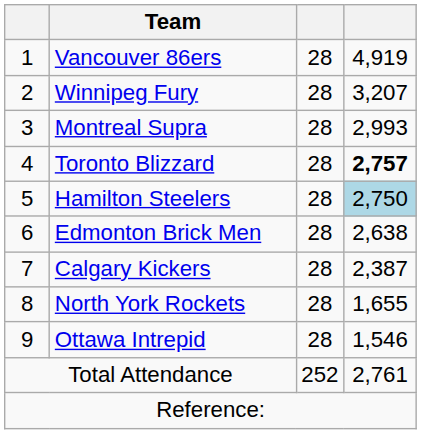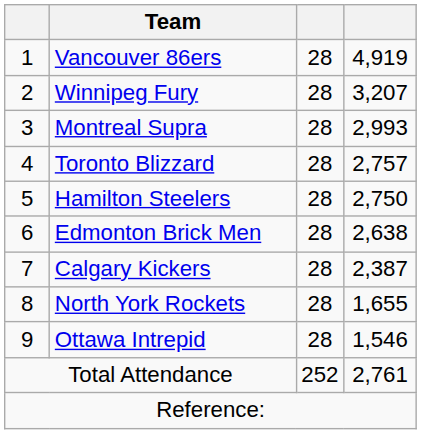Toronto Blizzard | column 4: bold -> normal
Hamilton Steelers | column 4: lightblue background -> no background
